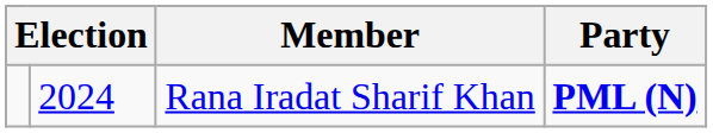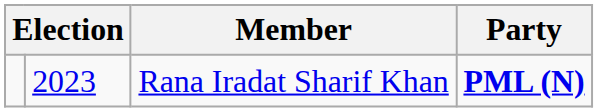Rana Iradat Sharif Khan | column 2: 2024 -> 2023
